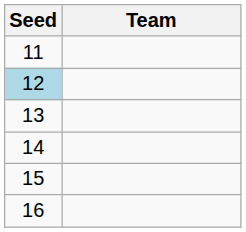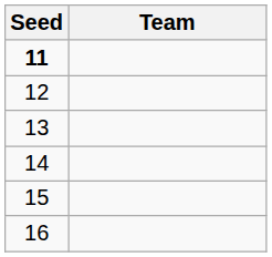11 | Seed: normal -> bold
12 | Seed: lightblue background -> no background
